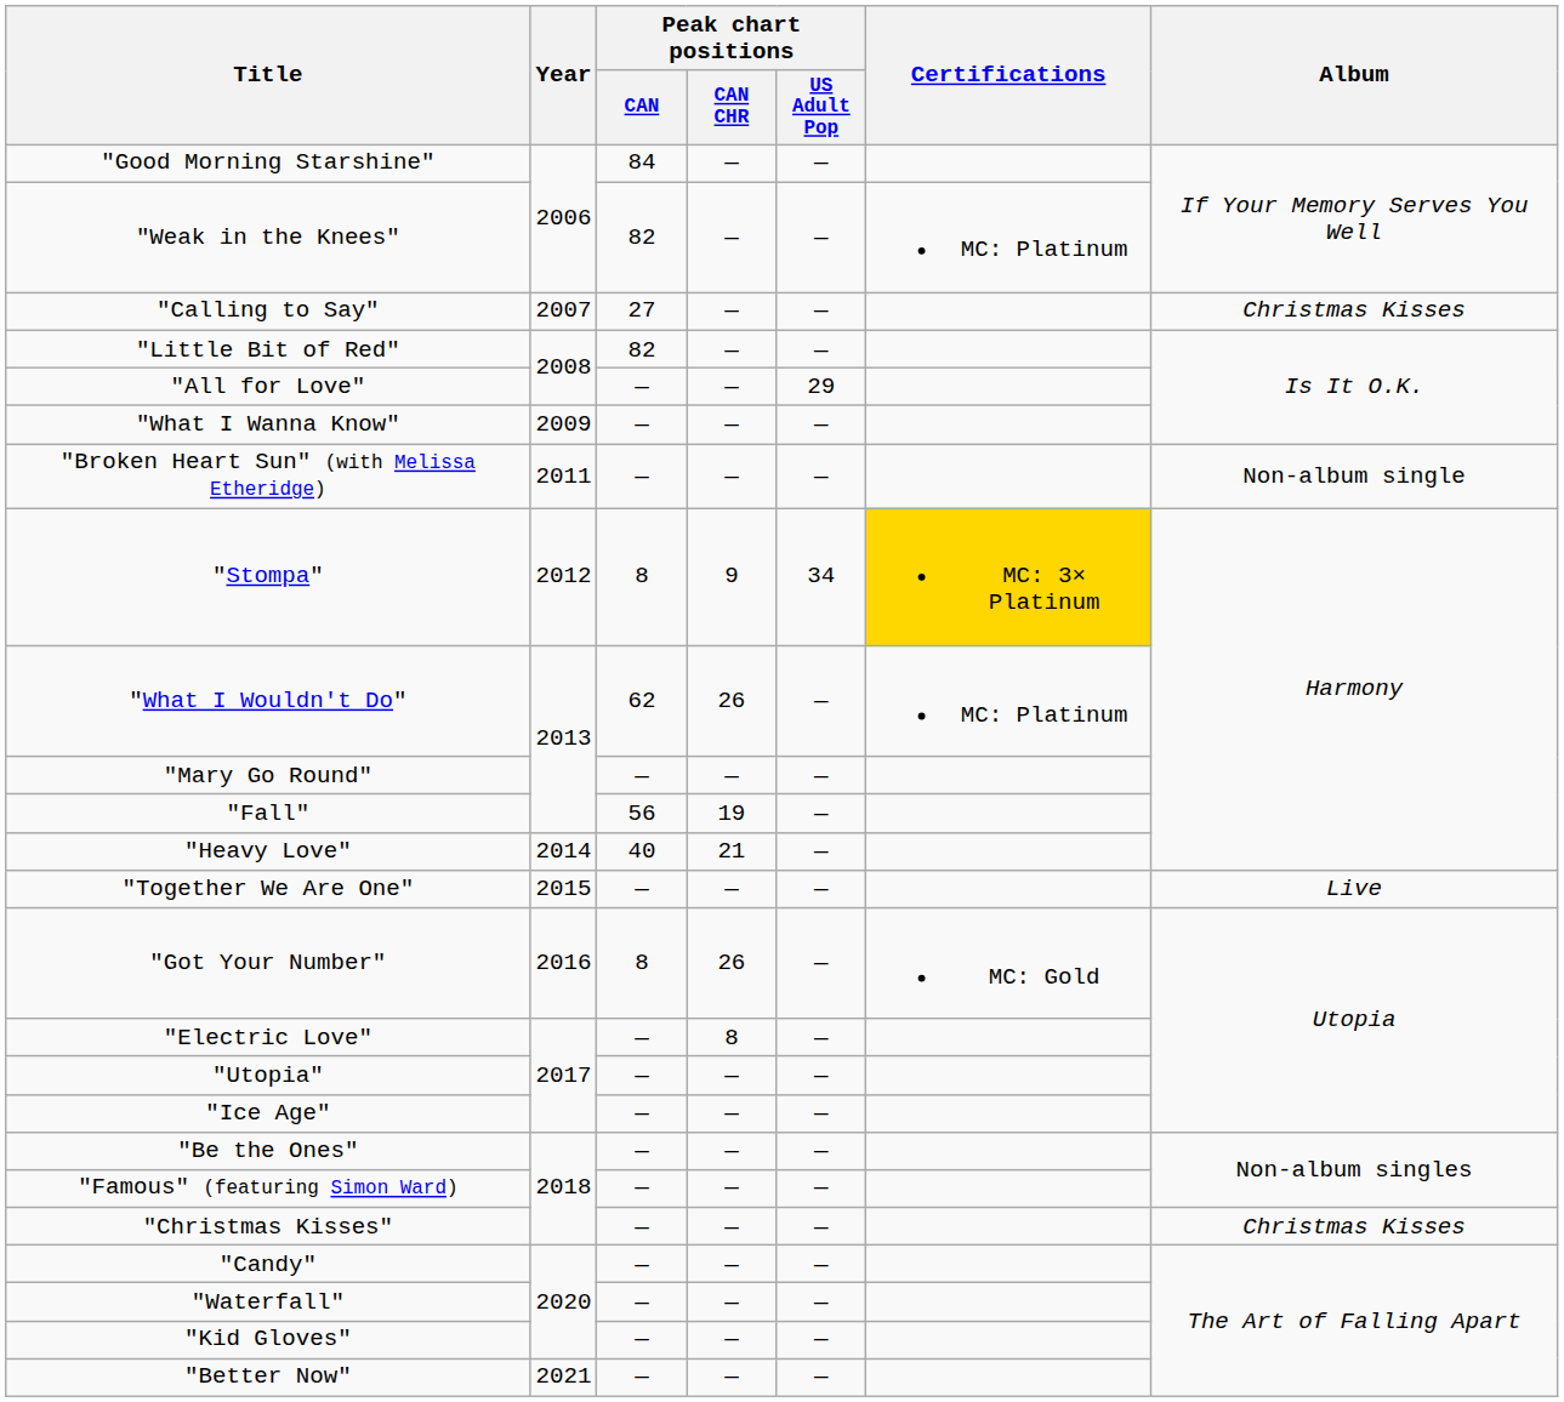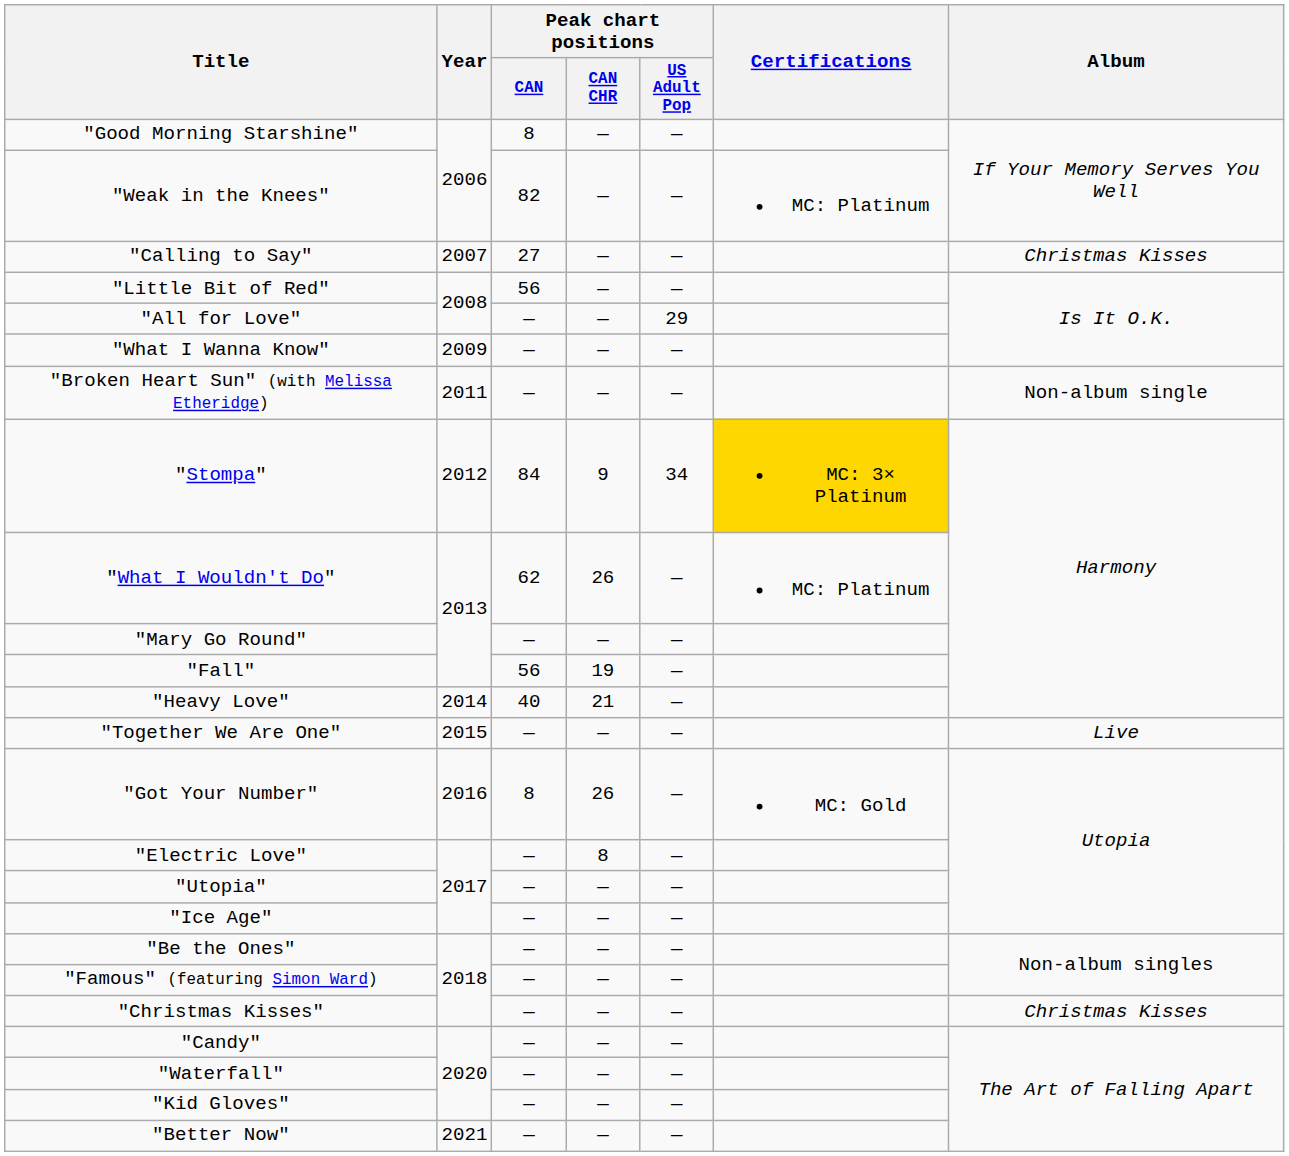"Good Morning Starshine" | Peak chart positions / CAN: 84 -> 8
"Little Bit of Red" | Peak chart positions / CAN: 82 -> 56
"Stompa" | Peak chart positions / CAN: 8 -> 84
